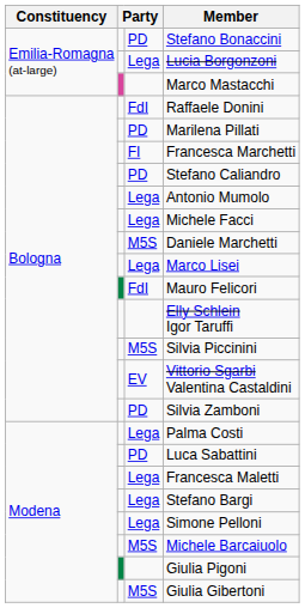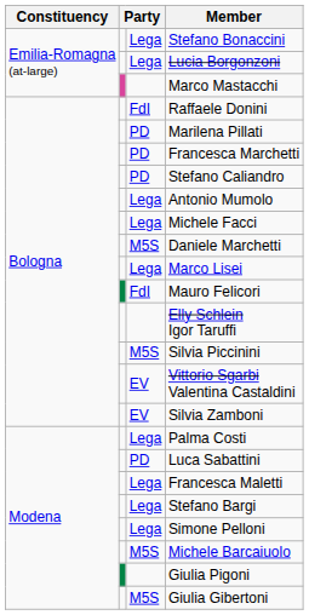Stefano Bonaccini | column 3: PD -> Lega
Francesca Marchetti | column 3: FI -> PD
Silvia Zamboni | column 3: PD -> EV
